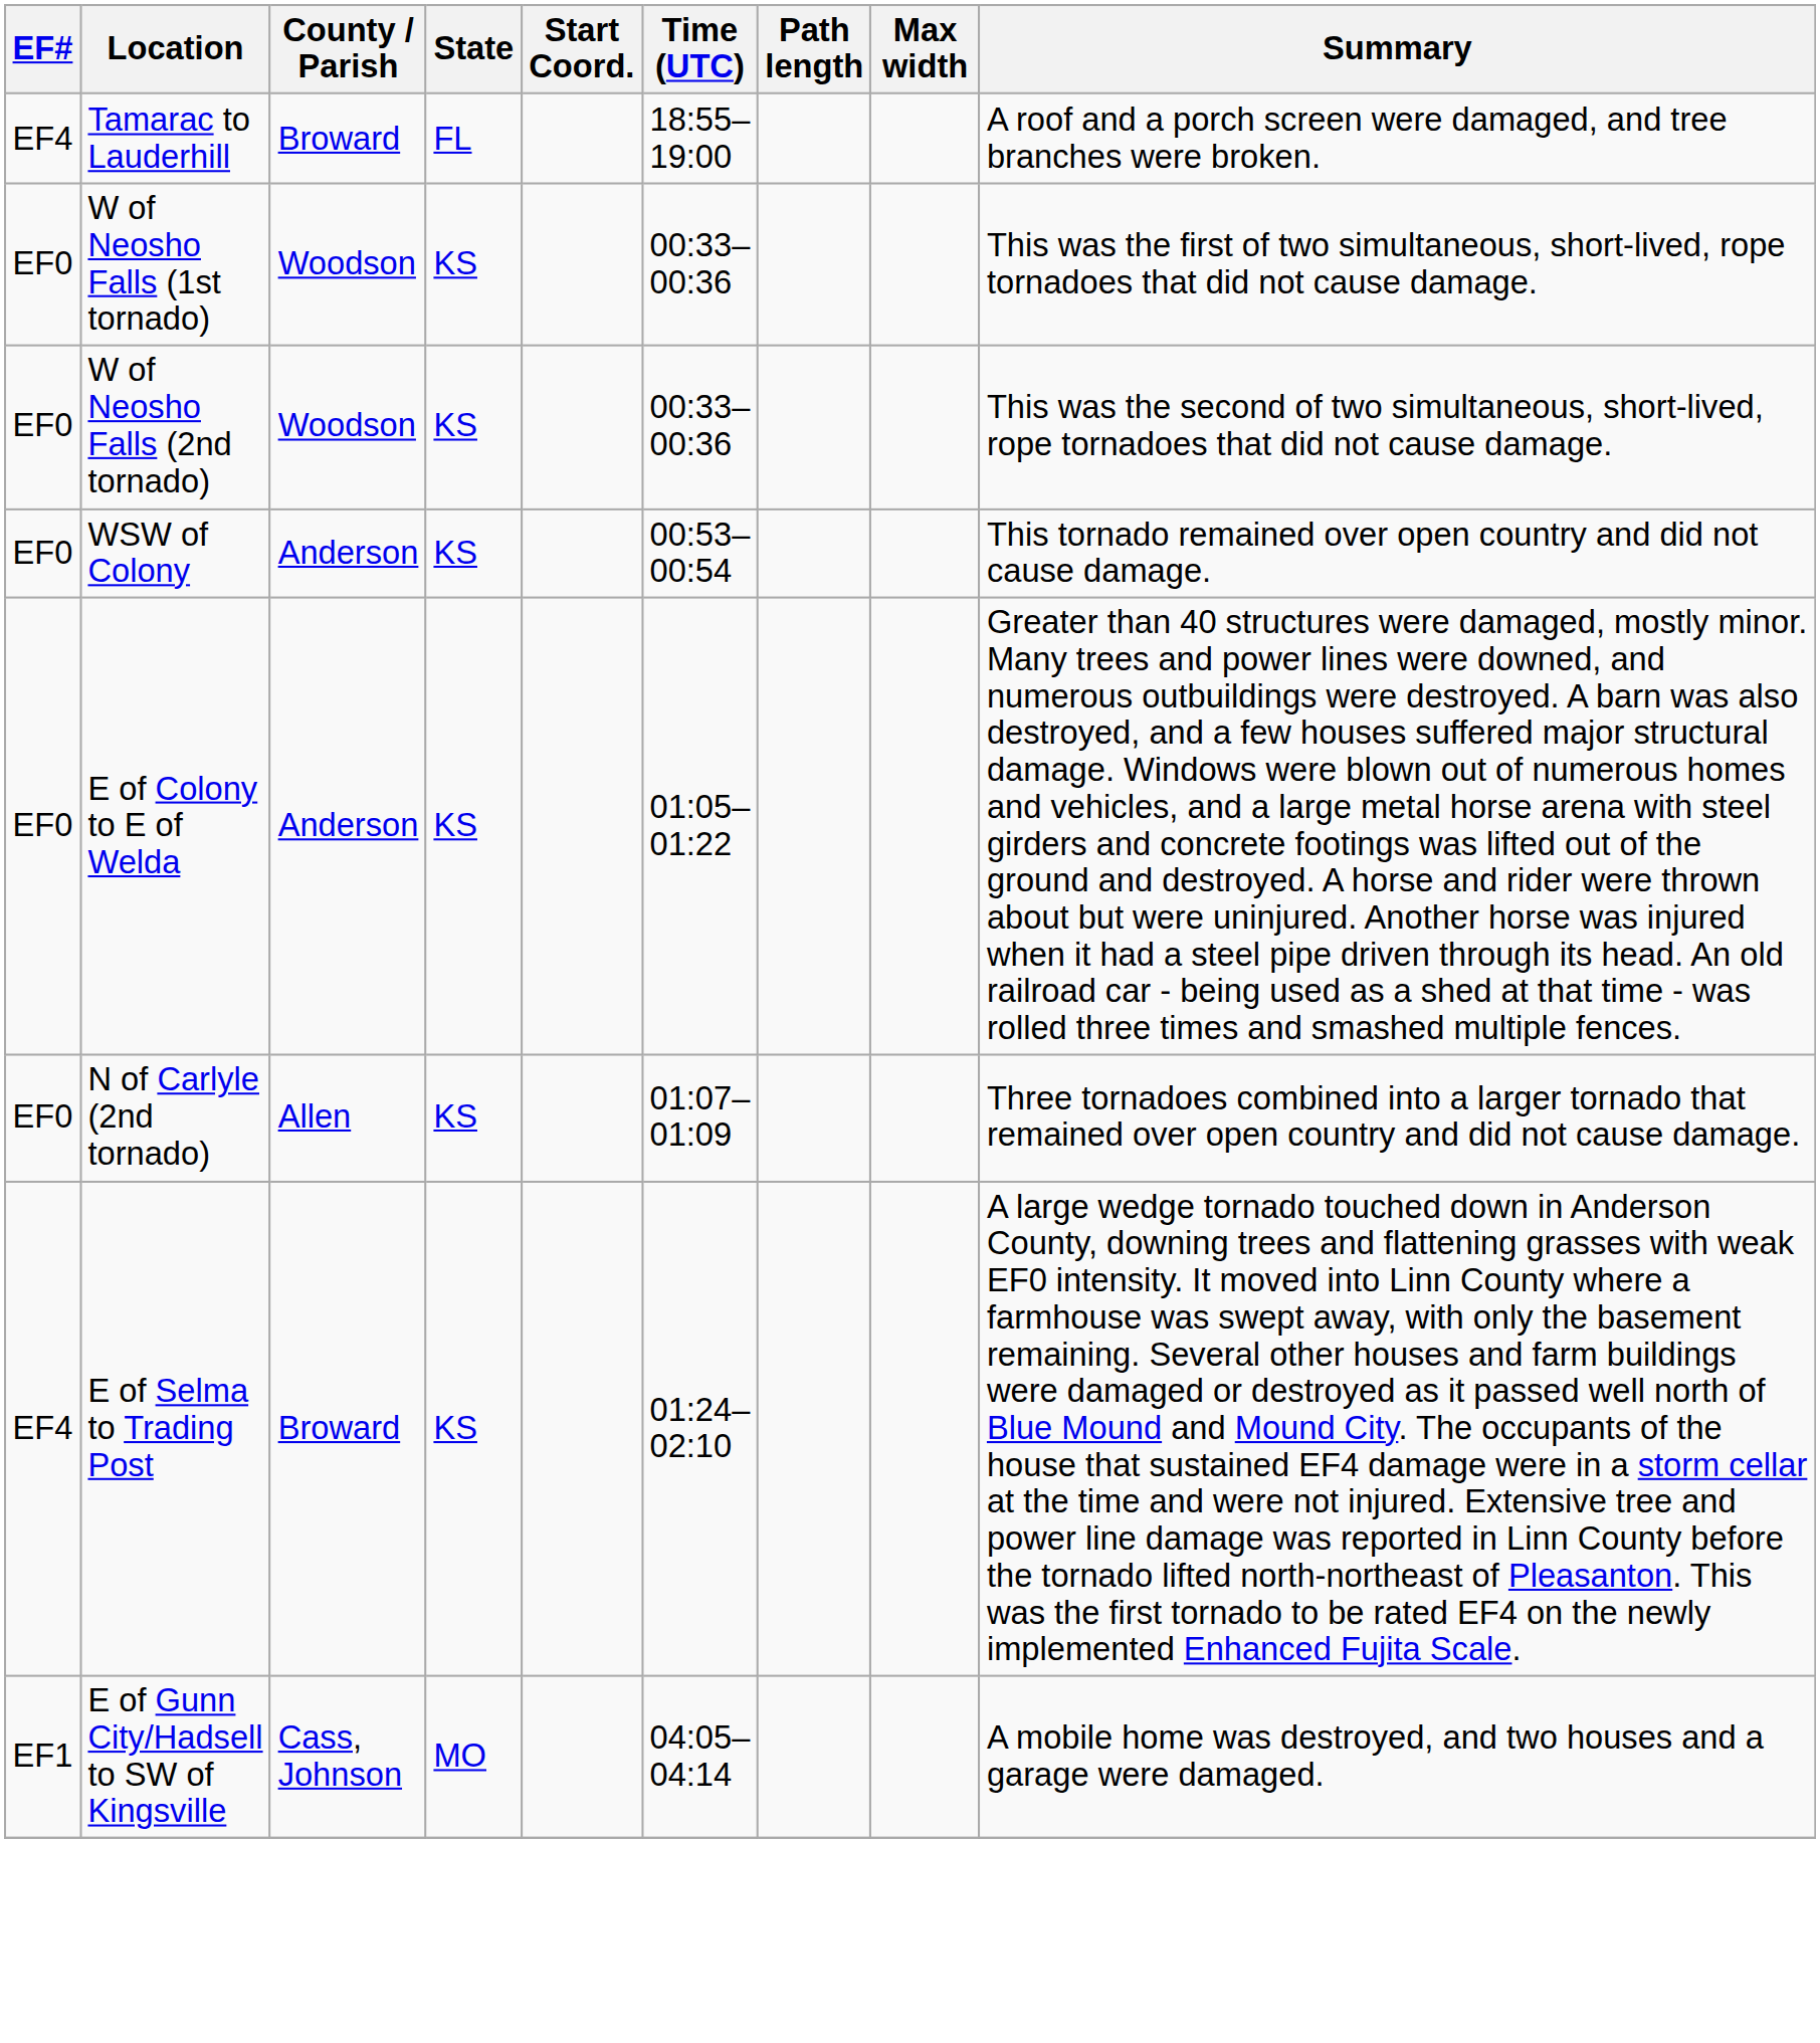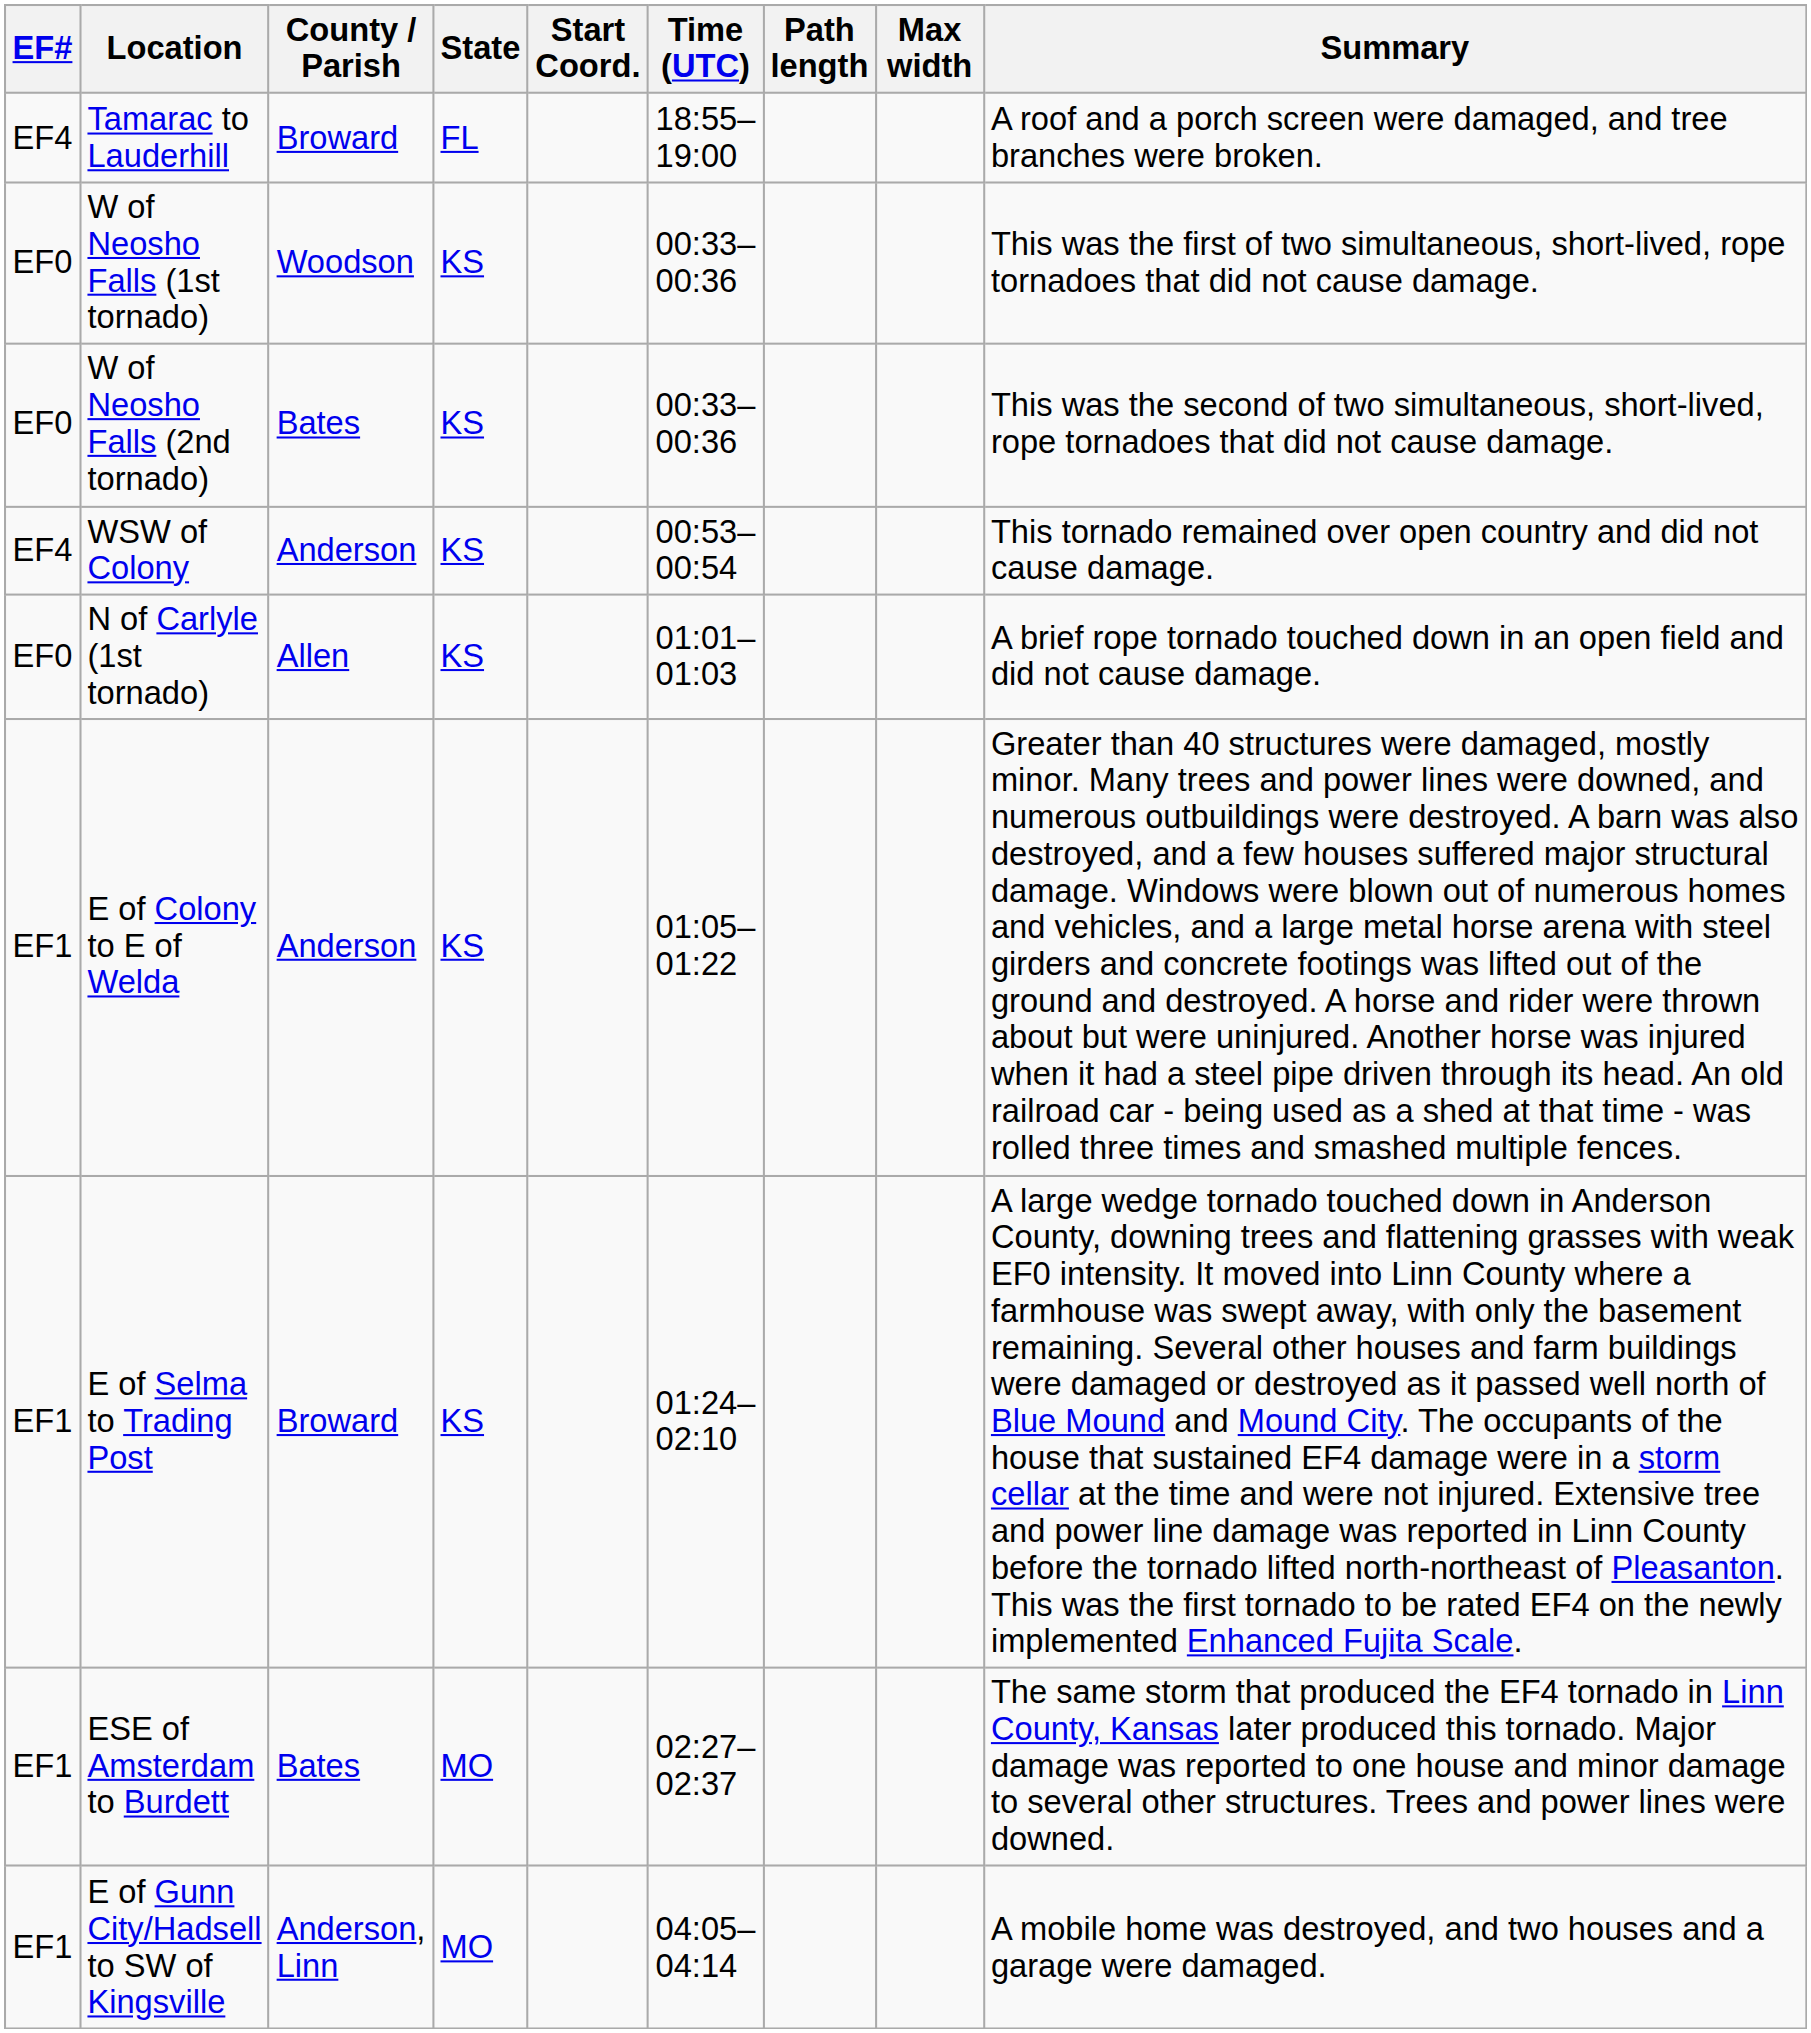W of Neosho Falls (2nd tornado) | County / Parish: Woodson -> Bates
WSW of Colony | EF#: EF0 -> EF4
+ row: EF0 | N of Carlyle (1st tornado) | Allen | KS | 01:01–01:03 | A brief rope tornado touched down in an open field and did not cause damage.
E of Colony to E of Welda | EF#: EF0 -> EF1
- row: EF0 | N of Carlyle (2nd tornado) | Allen | KS | 01:07–01:09 | Three tornadoes combined into a larger tornado that remained over open country and did not cause damage.
E of Selma to Trading Post | EF#: EF4 -> EF1
+ row: EF1 | ESE of Amsterdam to Burdett | Bates | MO | 02:27–02:37 | The same storm that produced the EF4 tornado in Linn County, Kansas later produced this tornado. Major damage was reported to one house and minor damage to several other structures. Trees and power lines were downed.
E of Gunn City/Hadsell to SW of Kingsville | County / Parish: Cass, Johnson -> Anderson, Linn
